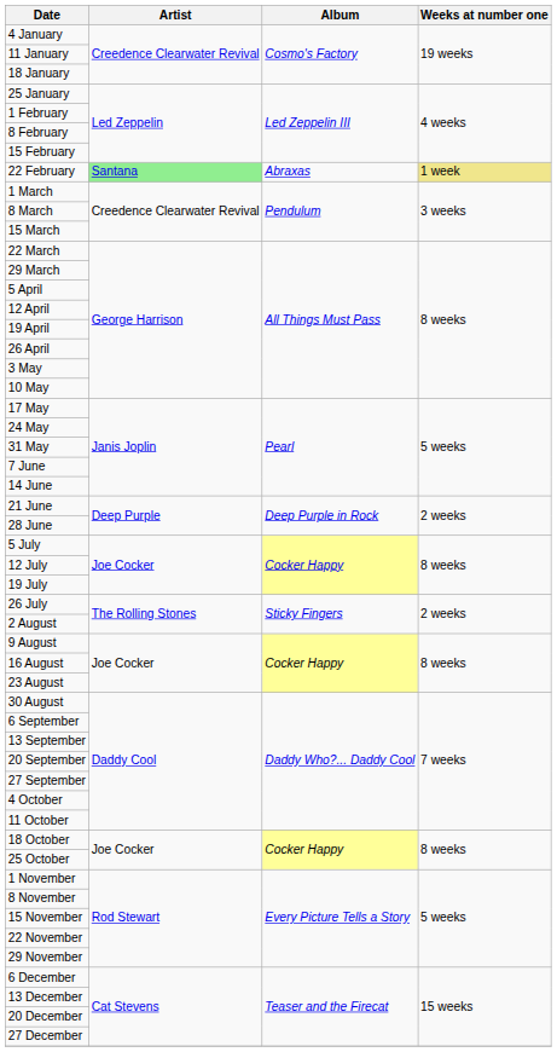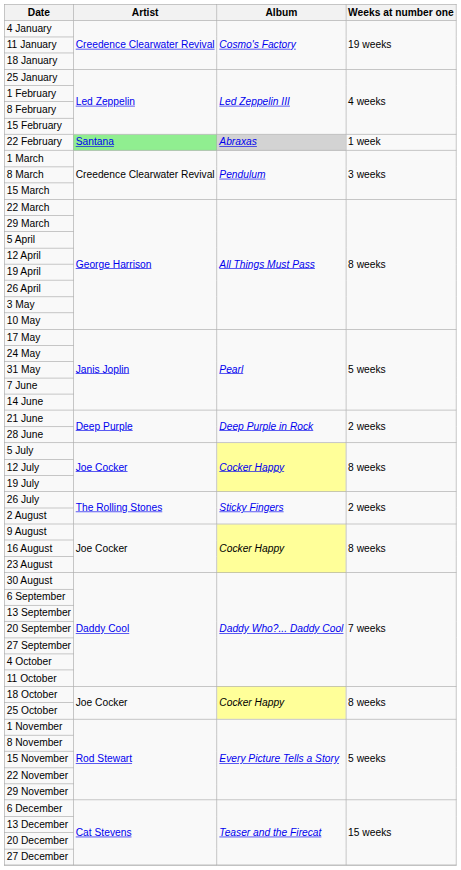22 February | Album: no background -> lightgrey background
22 February | Weeks at number one: khaki background -> no background
